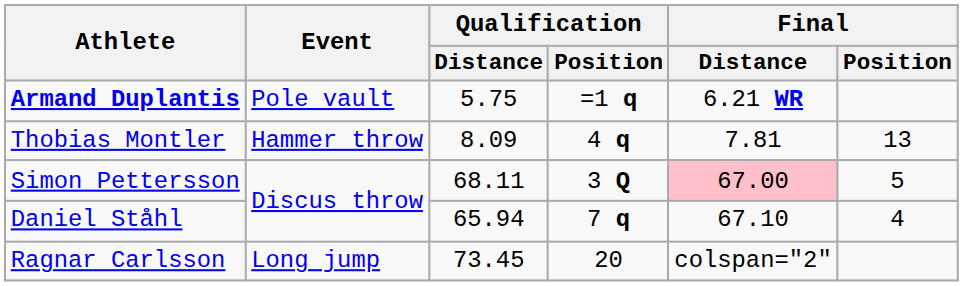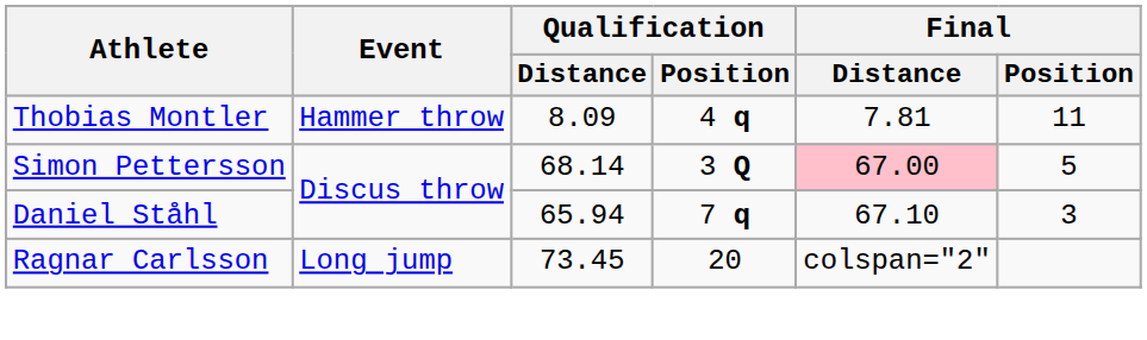- row: Armand Duplantis | Pole vault | 5.75 | =1 q | 6.21 WR
Thobias Montler | Final / Position: 13 -> 11
Simon Pettersson | Qualification / Distance: 68.11 -> 68.14
Daniel Ståhl | Final / Position: 4 -> 3
